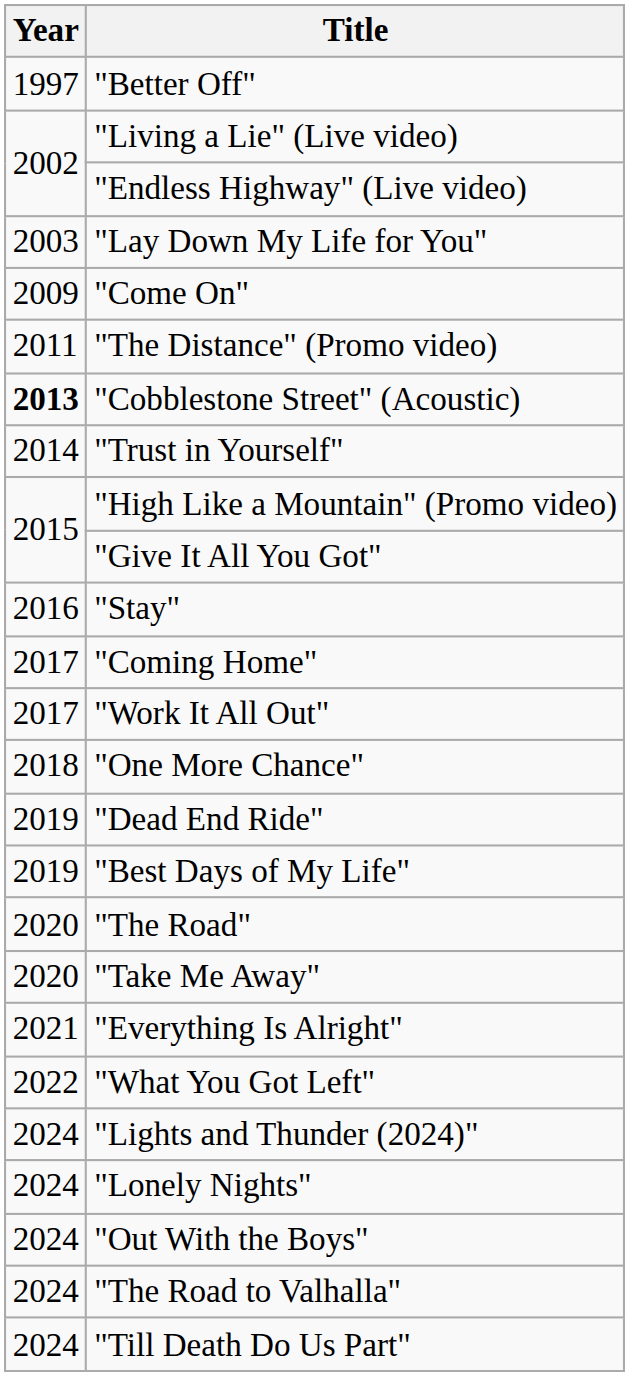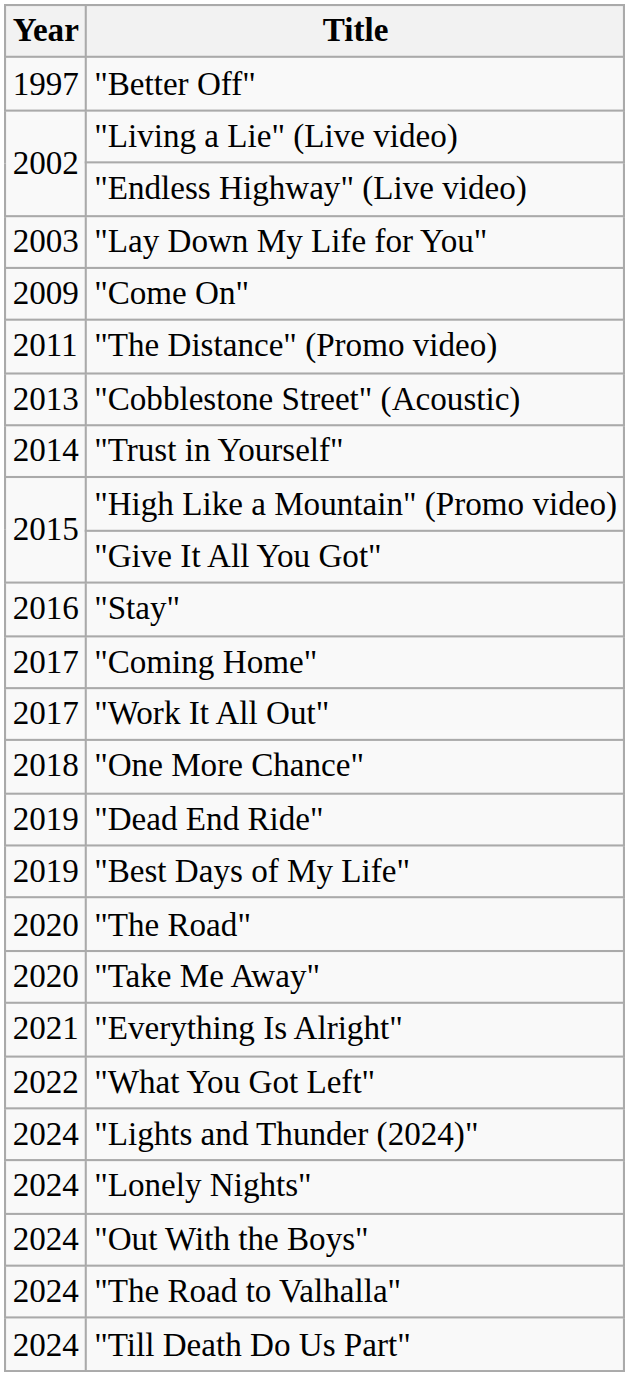"Cobblestone Street" (Acoustic) | Year: bold -> normal
